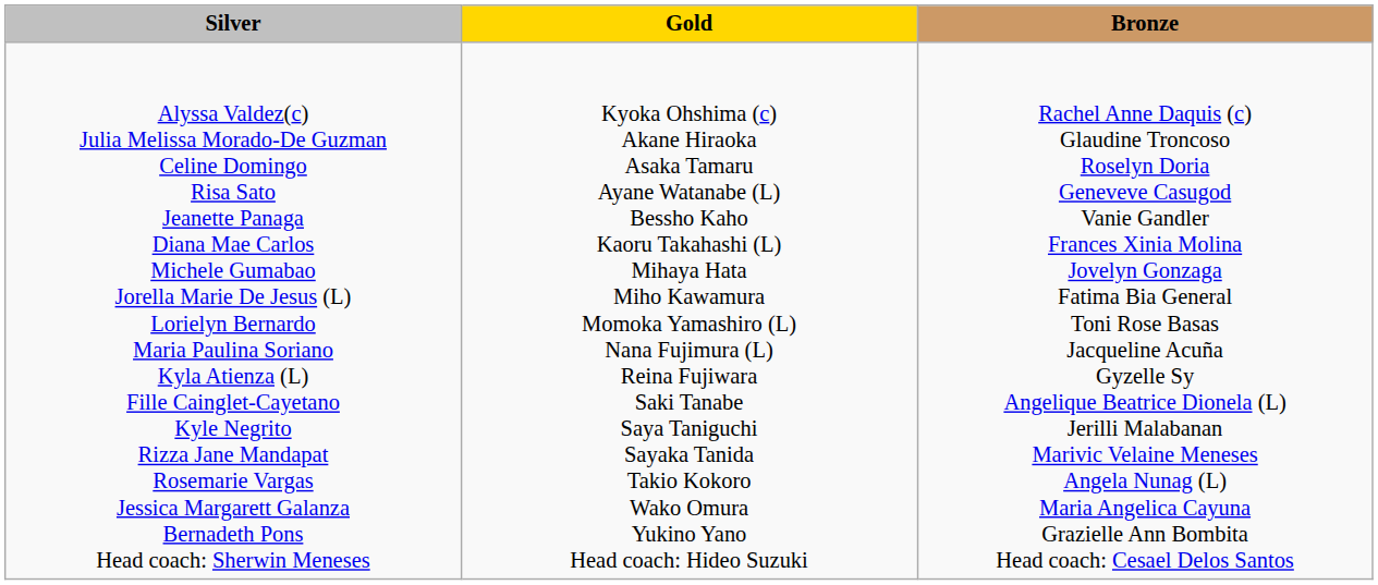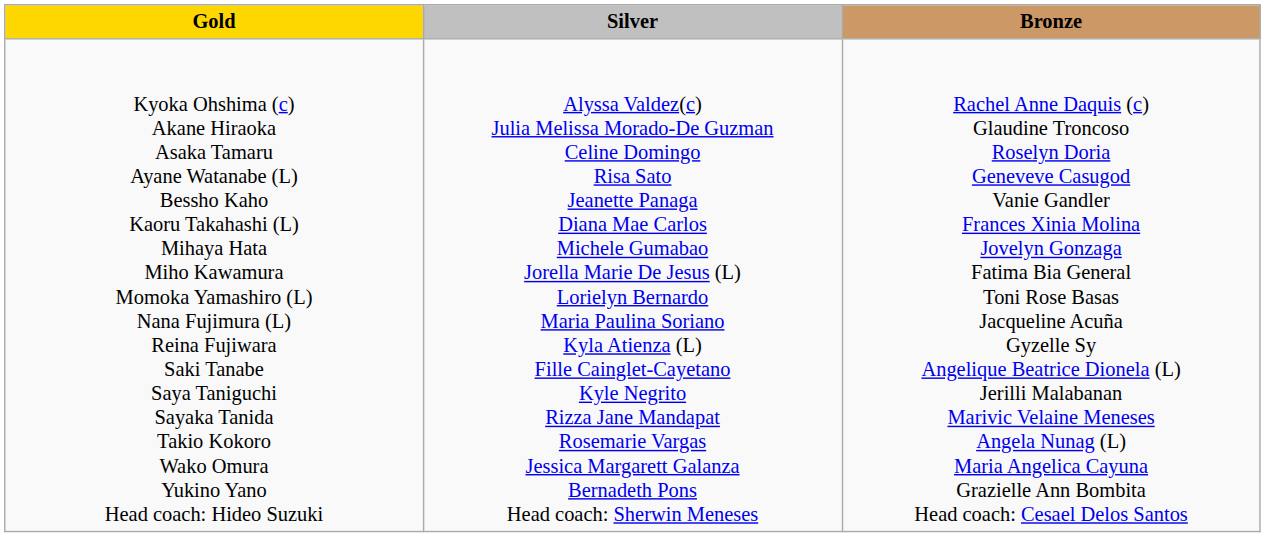columns swapped: Gold <-> Silver
